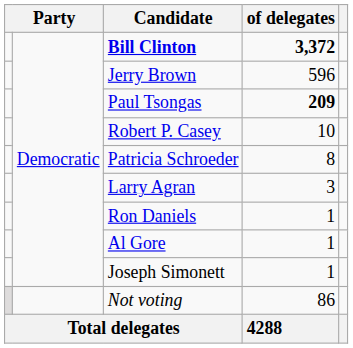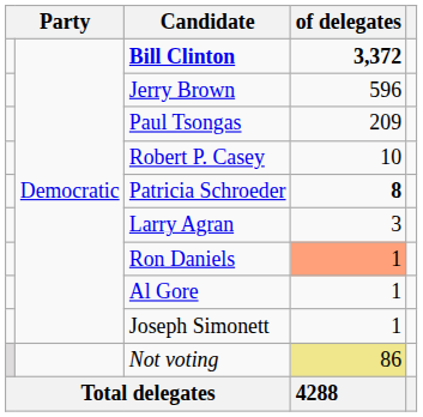Paul Tsongas | of delegates: bold -> normal
Patricia Schroeder | of delegates: normal -> bold
Ron Daniels | of delegates: no background -> lightsalmon background
Not voting | of delegates: no background -> khaki background
